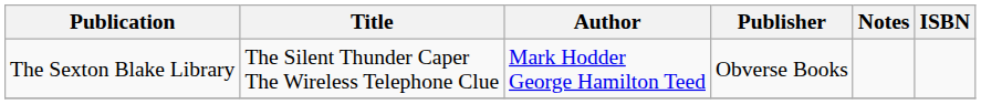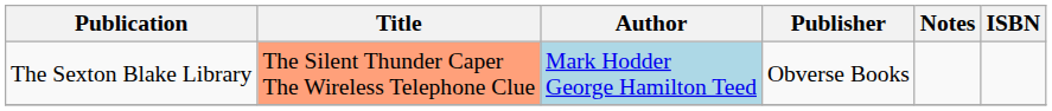The Sexton Blake Library | Title: no background -> lightsalmon background
The Sexton Blake Library | Author: no background -> lightblue background
